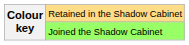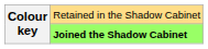row 2 | column 2: normal -> bold
